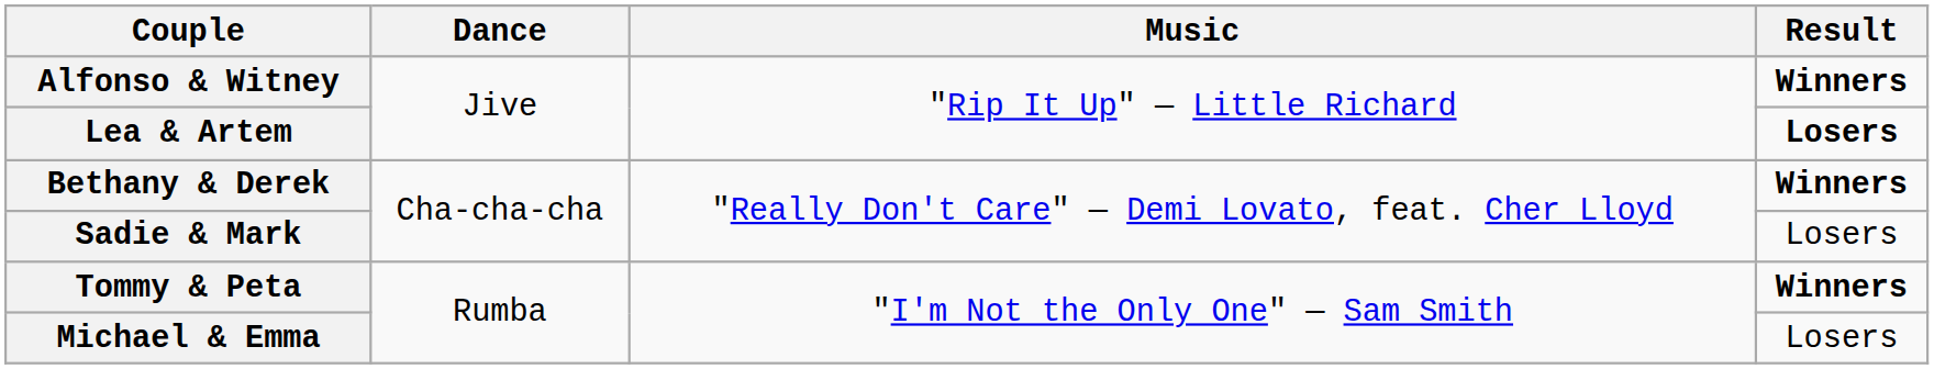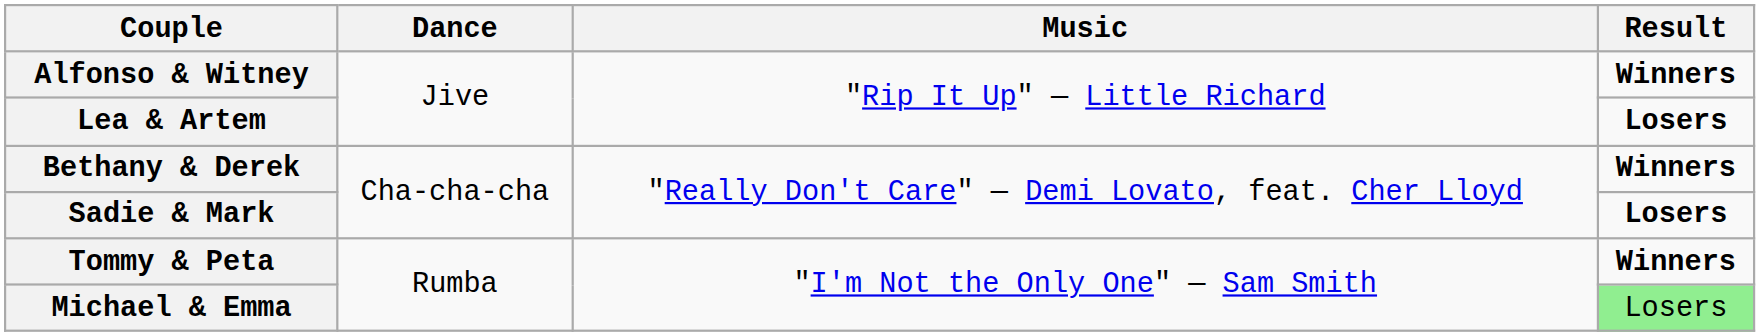Sadie & Mark | Result: normal -> bold
Michael & Emma | Result: no background -> lightgreen background
